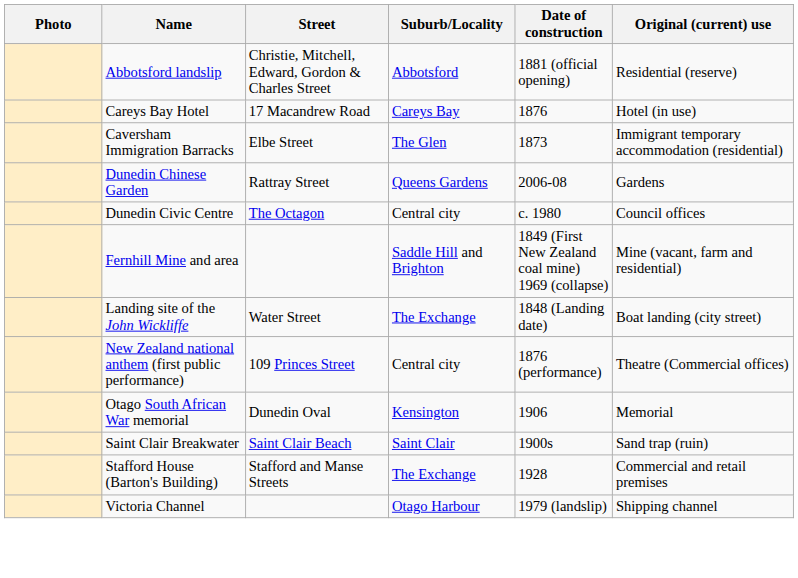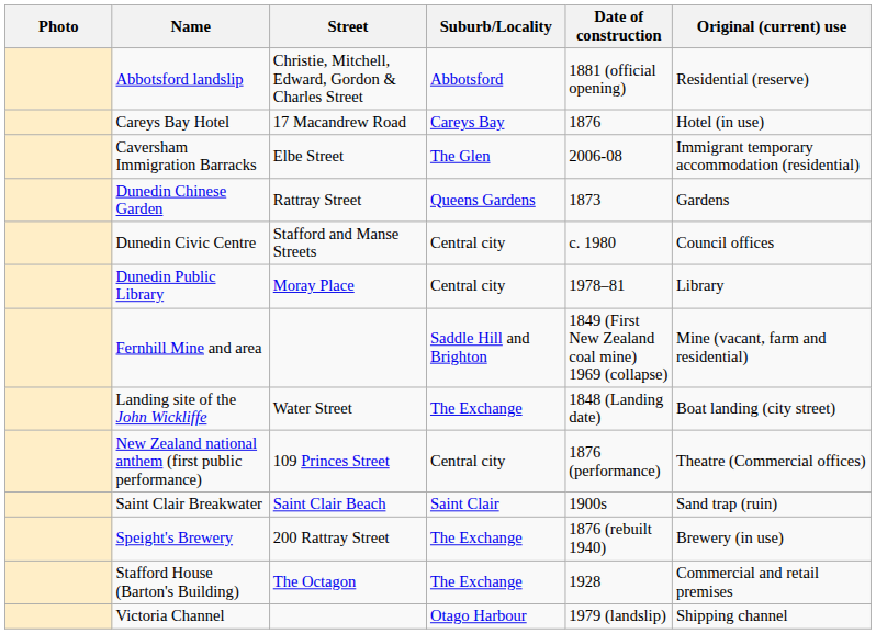Caversham Immigration Barracks | Date of construction: 1873 -> 2006-08
Dunedin Chinese Garden | Date of construction: 2006-08 -> 1873
Dunedin Civic Centre | Street: The Octagon -> Stafford and Manse Streets
+ row: Dunedin Public Library | Moray Place | Central city | 1978–81 | Library
- row: Otago South African War memorial | Dunedin Oval | Kensington | 1906 | Memorial
+ row: Speight's Brewery | 200 Rattray Street | The Exchange | 1876 (rebuilt 1940) | Brewery (in use)
Stafford House (Barton's Building) | Street: Stafford and Manse Streets -> The Octagon
